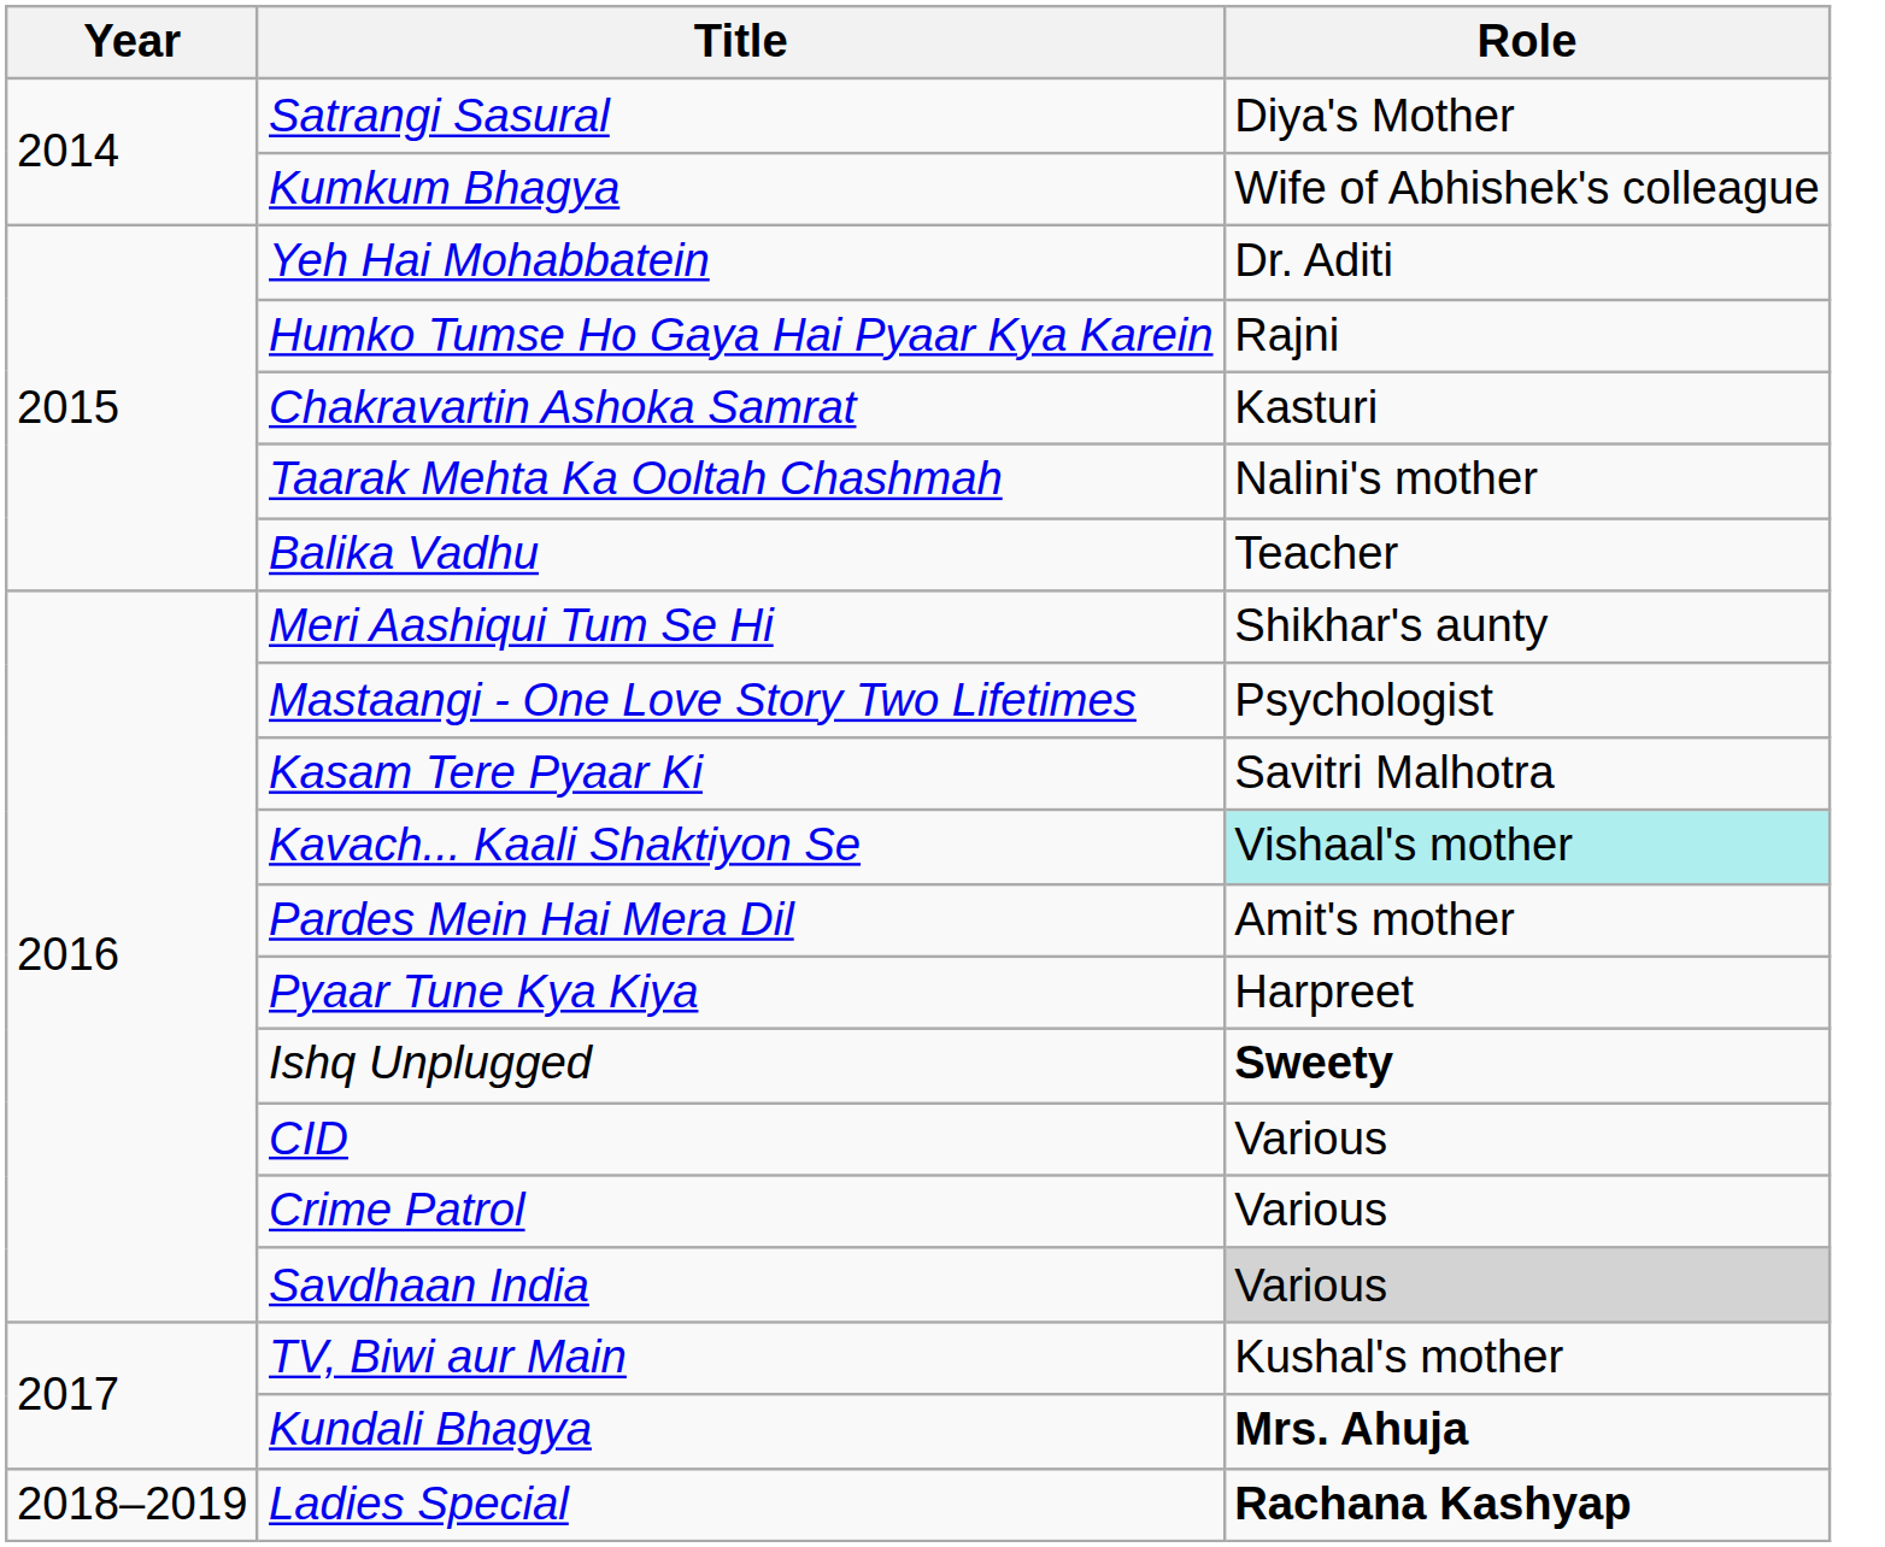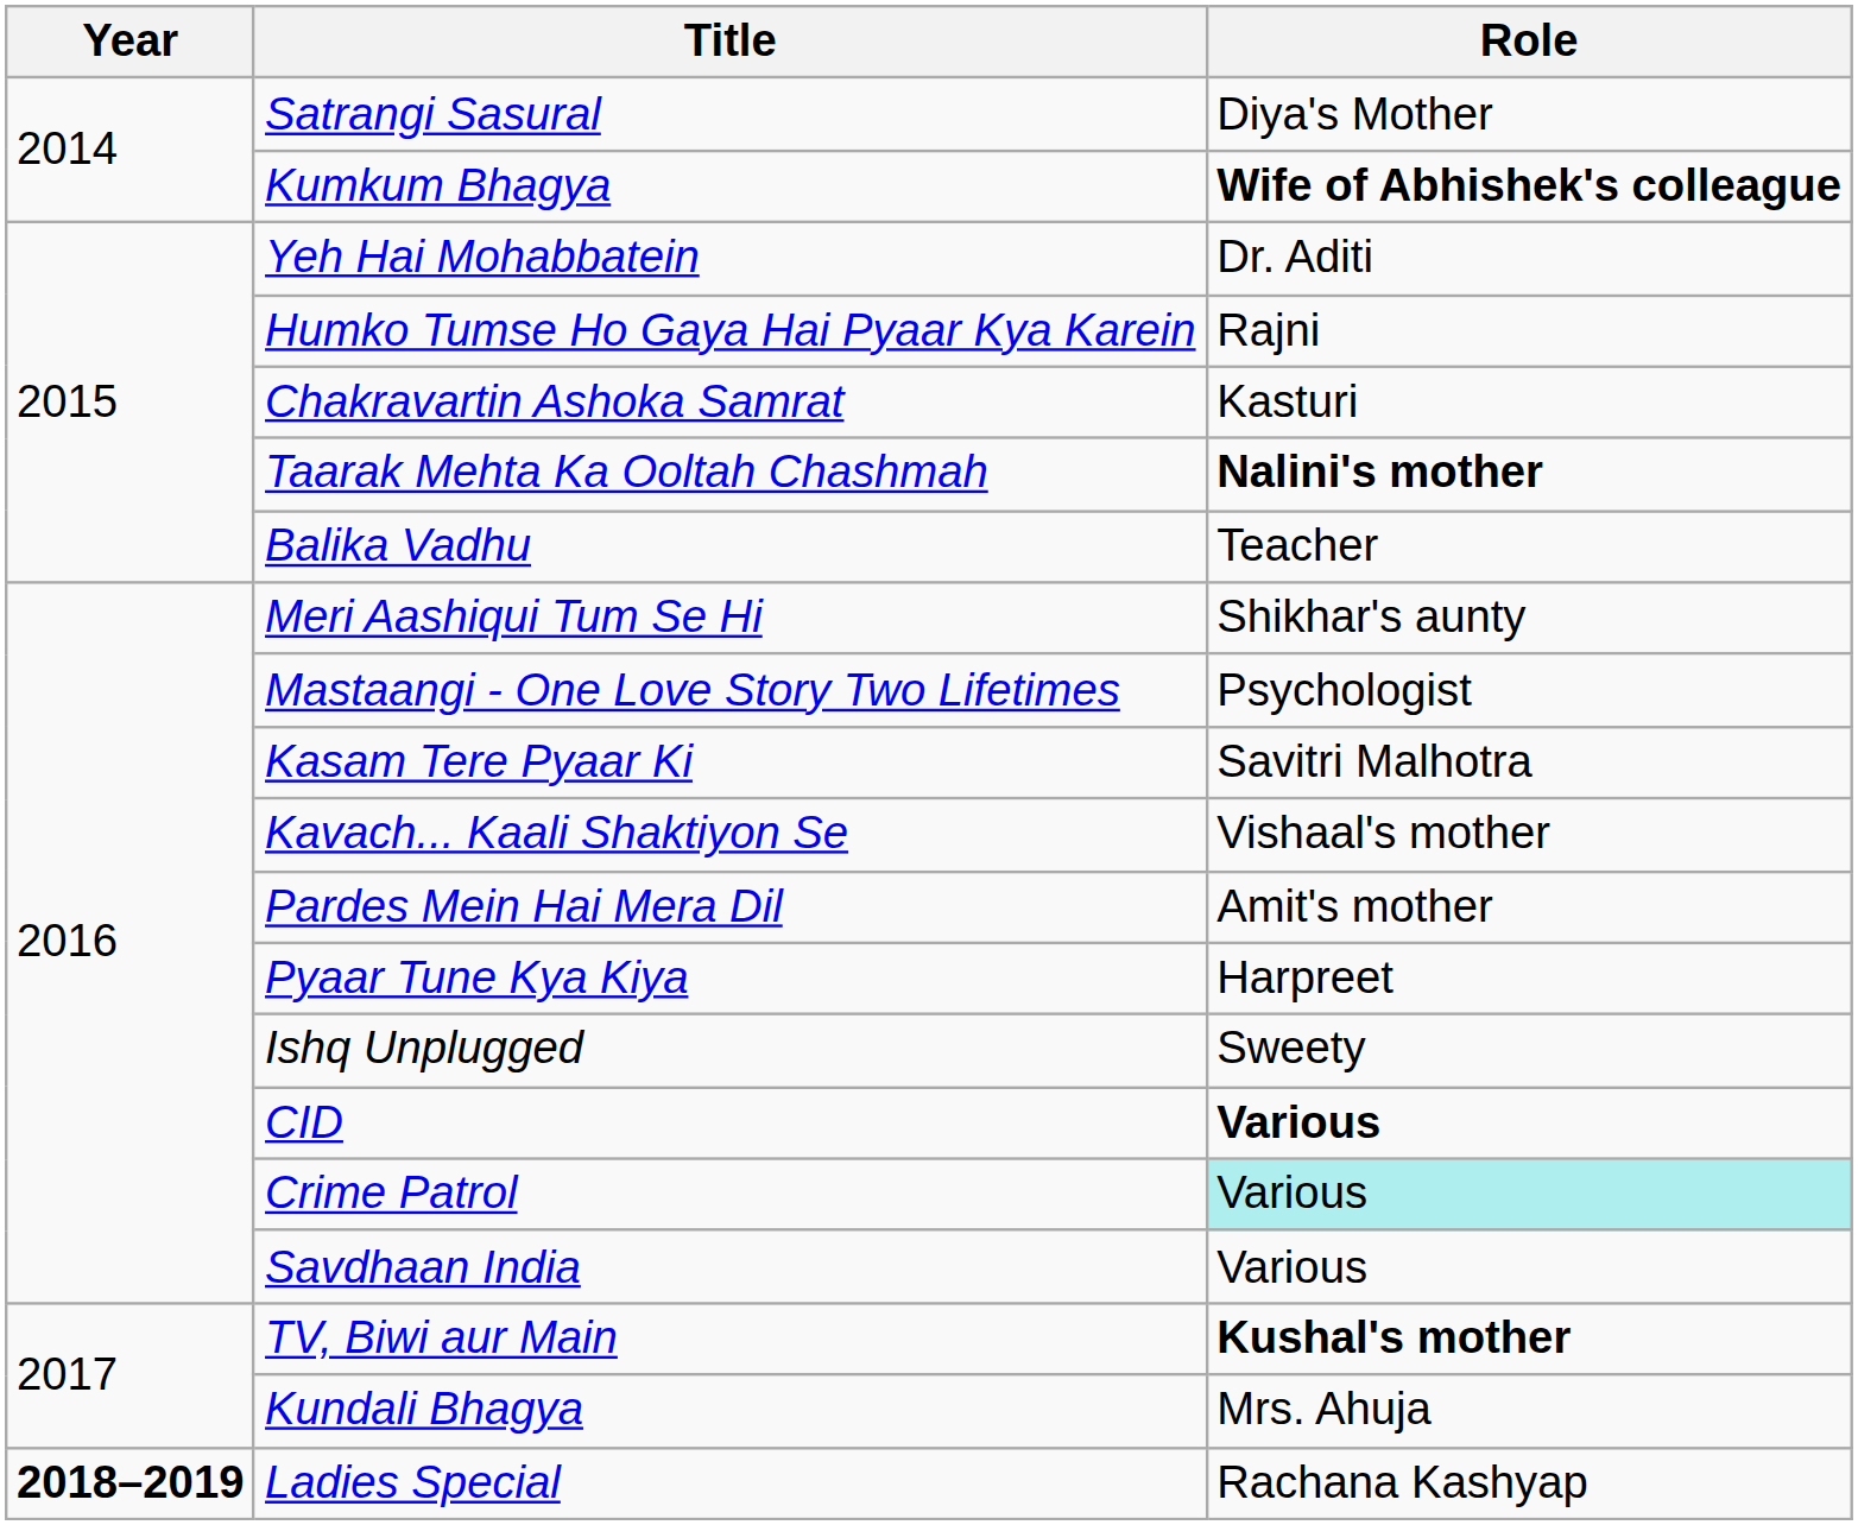Kumkum Bhagya | Role: normal -> bold
Taarak Mehta Ka Ooltah Chashmah | Role: normal -> bold
Kavach... Kaali Shaktiyon Se | Role: paleturquoise background -> no background
Ishq Unplugged | Role: bold -> normal
CID | Role: normal -> bold
Crime Patrol | Role: no background -> paleturquoise background
Savdhaan India | Role: lightgrey background -> no background
TV, Biwi aur Main | Role: normal -> bold
Kundali Bhagya | Role: bold -> normal
Ladies Special | Year: normal -> bold
Ladies Special | Role: bold -> normal
